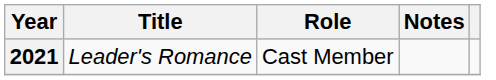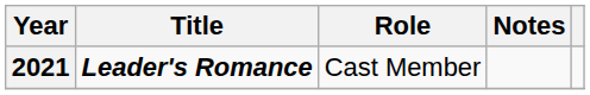2021 | Title: normal -> bold
